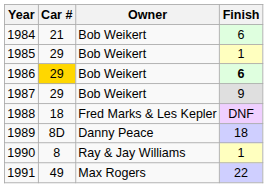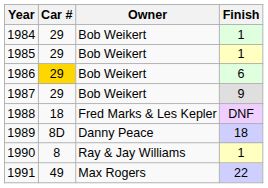1984 | Car #: 21 -> 29
1984 | Finish: 6 -> 1
1986 | Finish: bold -> normal
